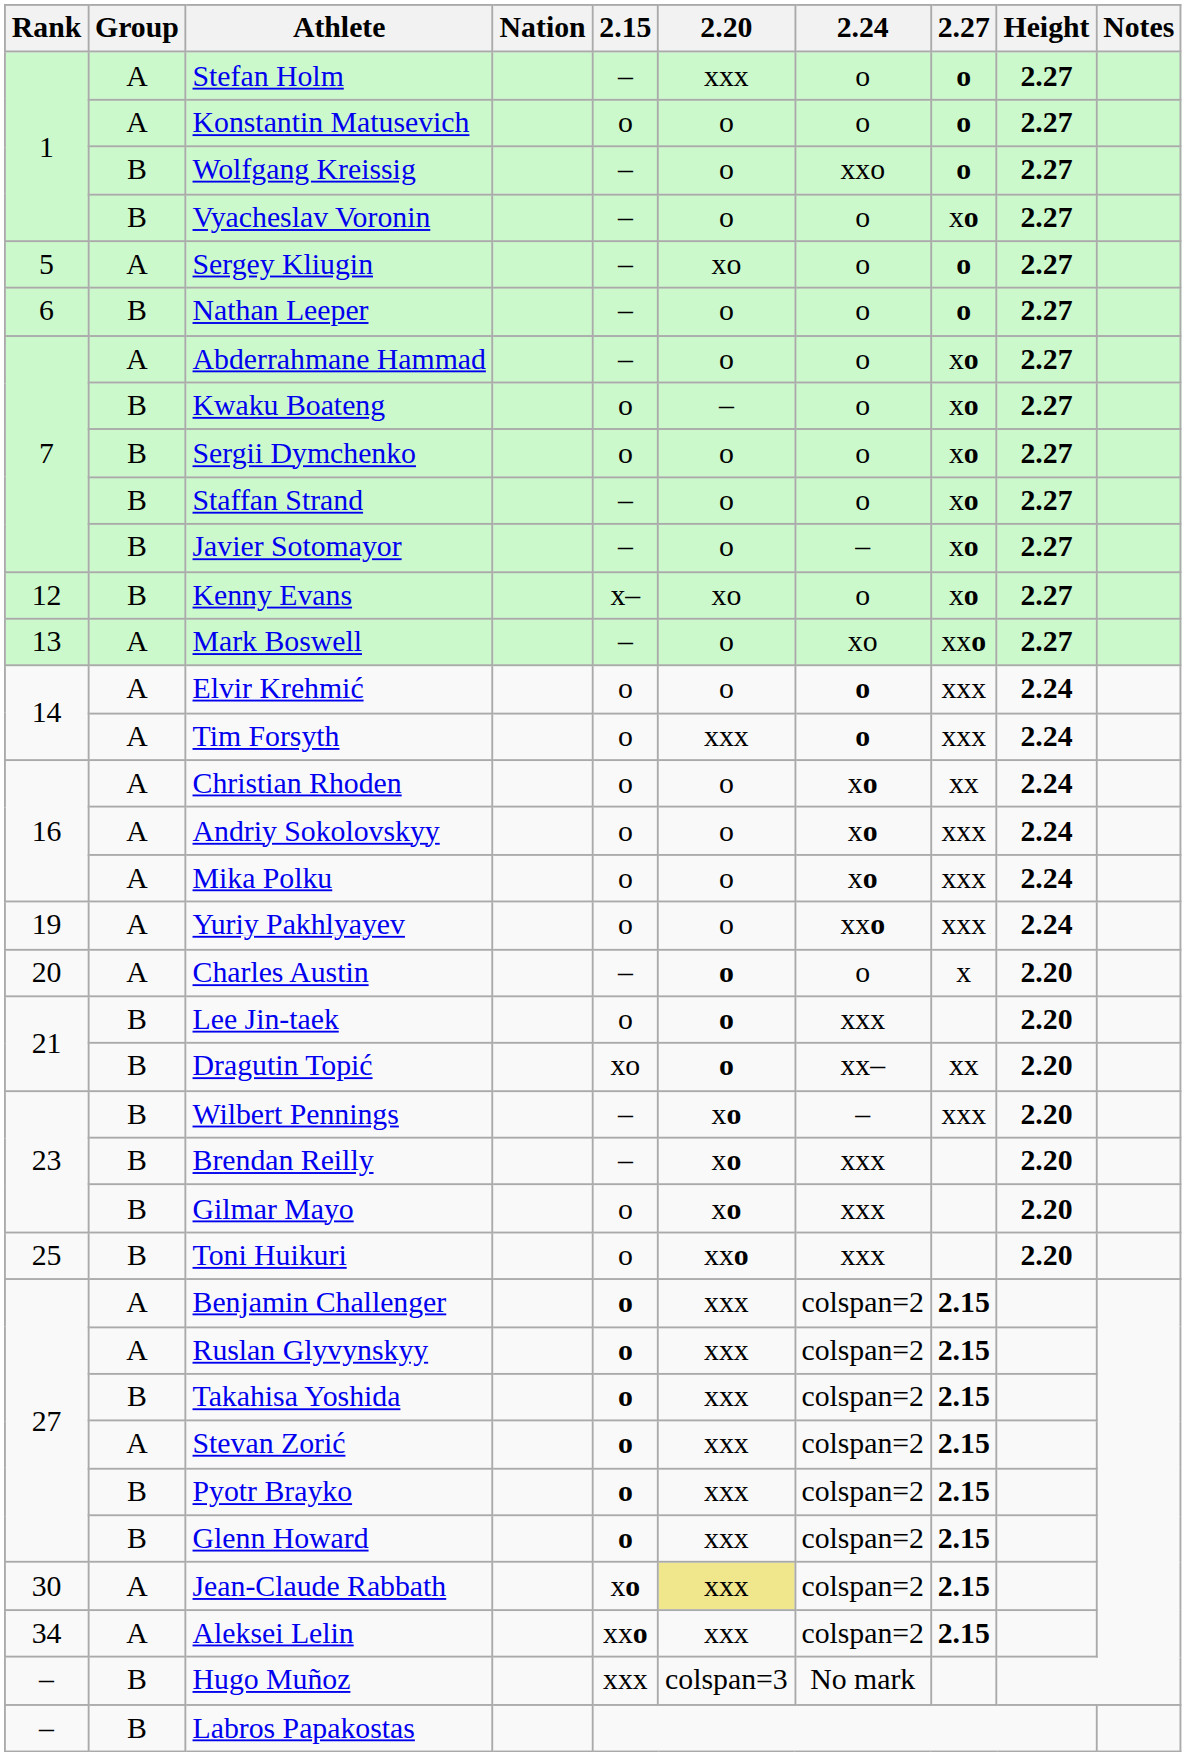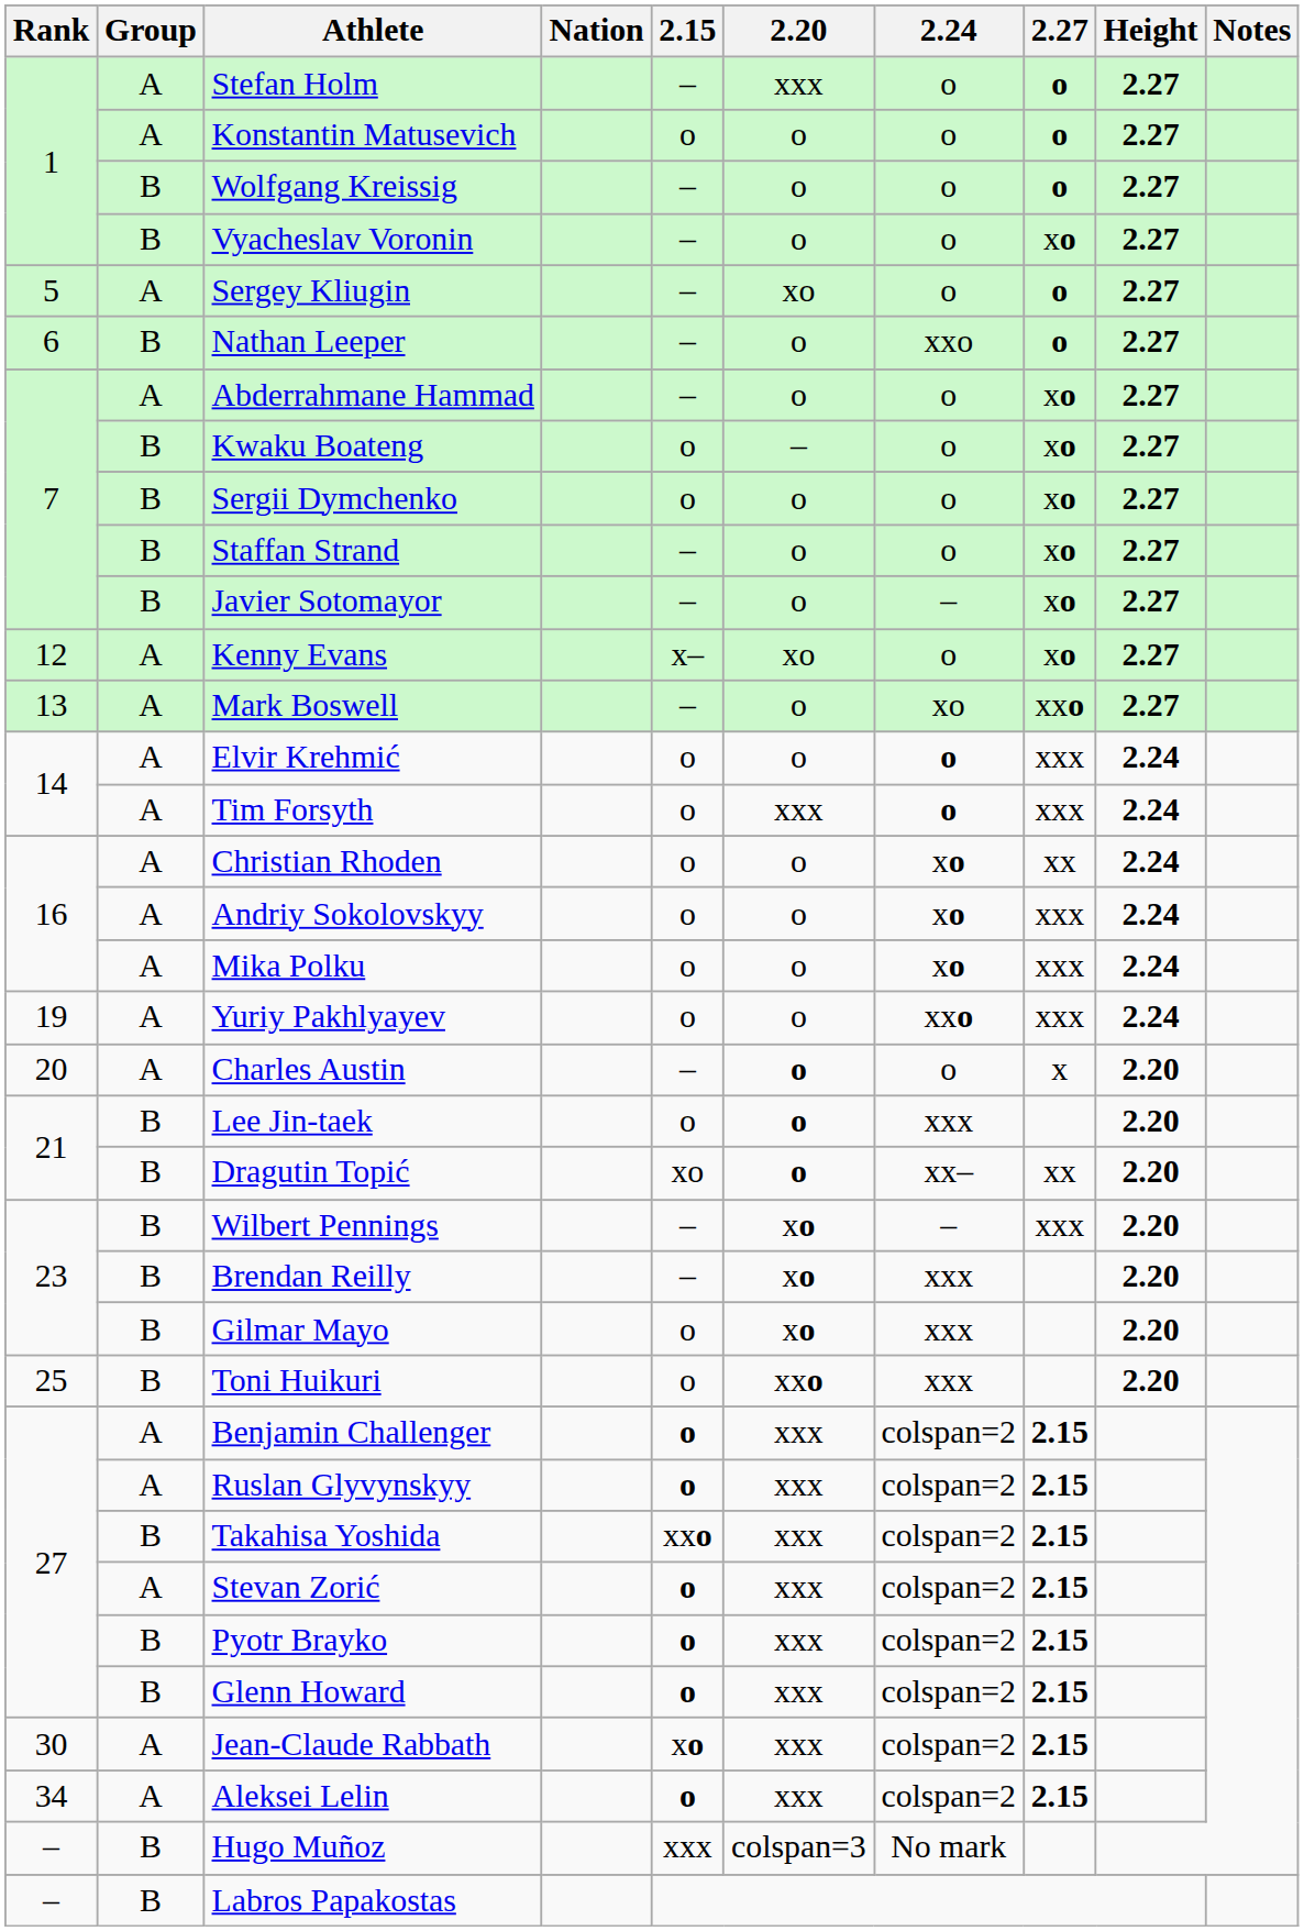Wolfgang Kreissig | 2.24: xxo -> o
Nathan Leeper | 2.24: o -> xxo
Kenny Evans | Group: B -> A
Takahisa Yoshida | 2.15: o -> xxo
Jean-Claude Rabbath | 2.20: khaki background -> no background
Aleksei Lelin | 2.15: xxo -> o
